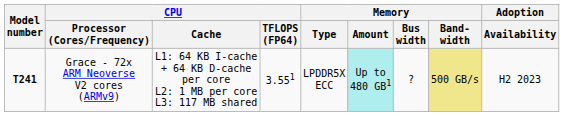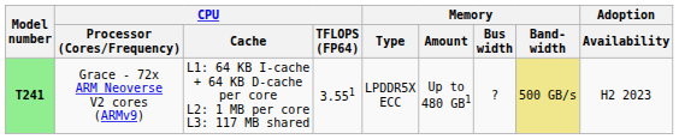Grace - 72x ARM Neoverse V2 cores (ARMv9) | Model number: no background -> lightgreen background
Grace - 72x ARM Neoverse V2 cores (ARMv9) | Memory / Amount: paleturquoise background -> no background
